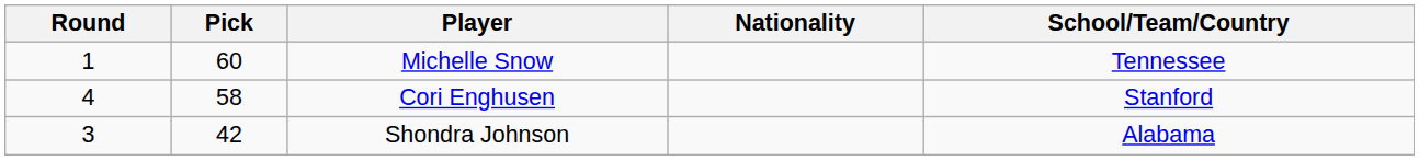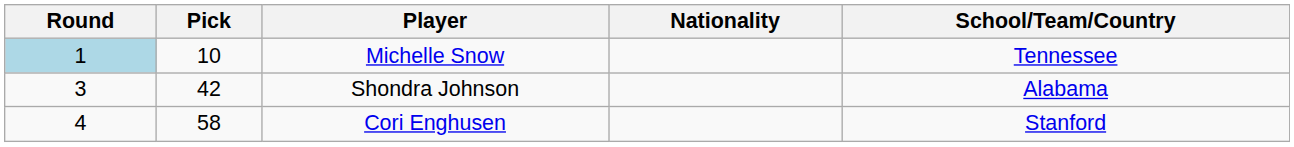Michelle Snow | Round: no background -> lightblue background
Michelle Snow | Pick: 60 -> 10
rows swapped: Shondra Johnson <-> Cori Enghusen
